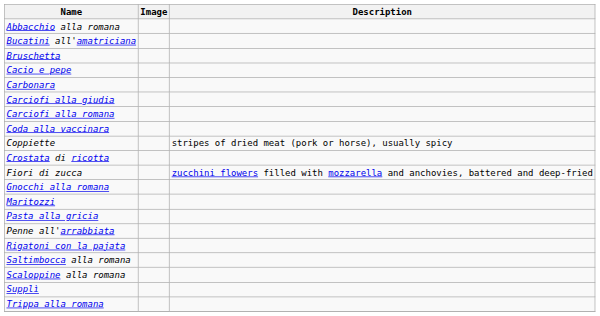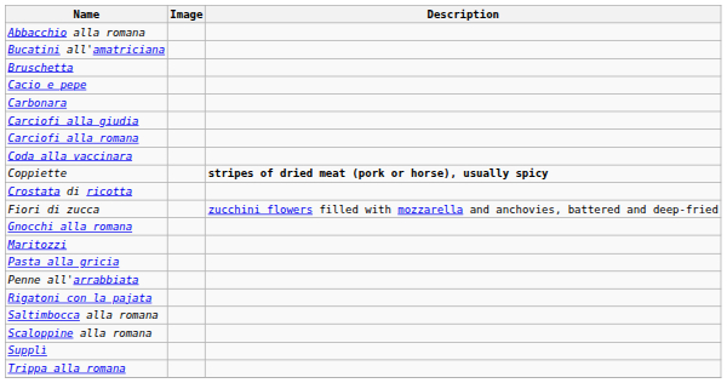Coppiette | Description: normal -> bold
